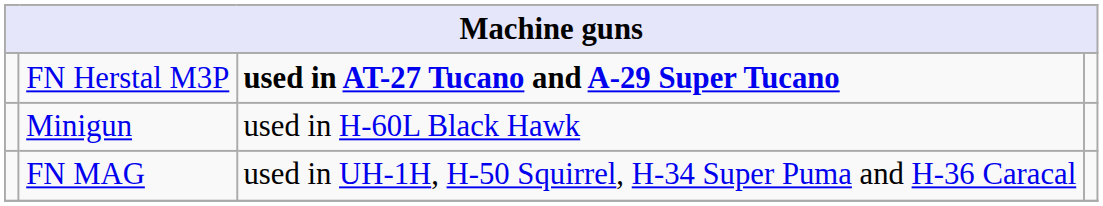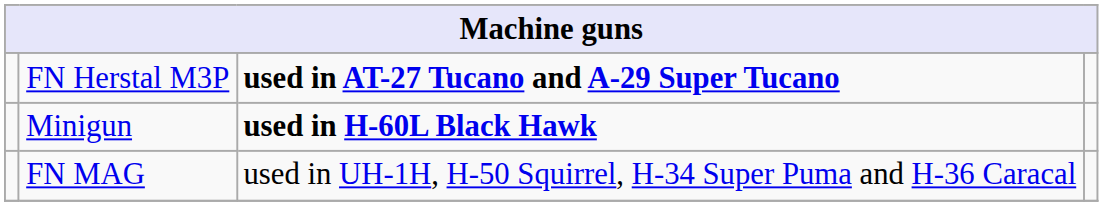Minigun | column 3: normal -> bold
